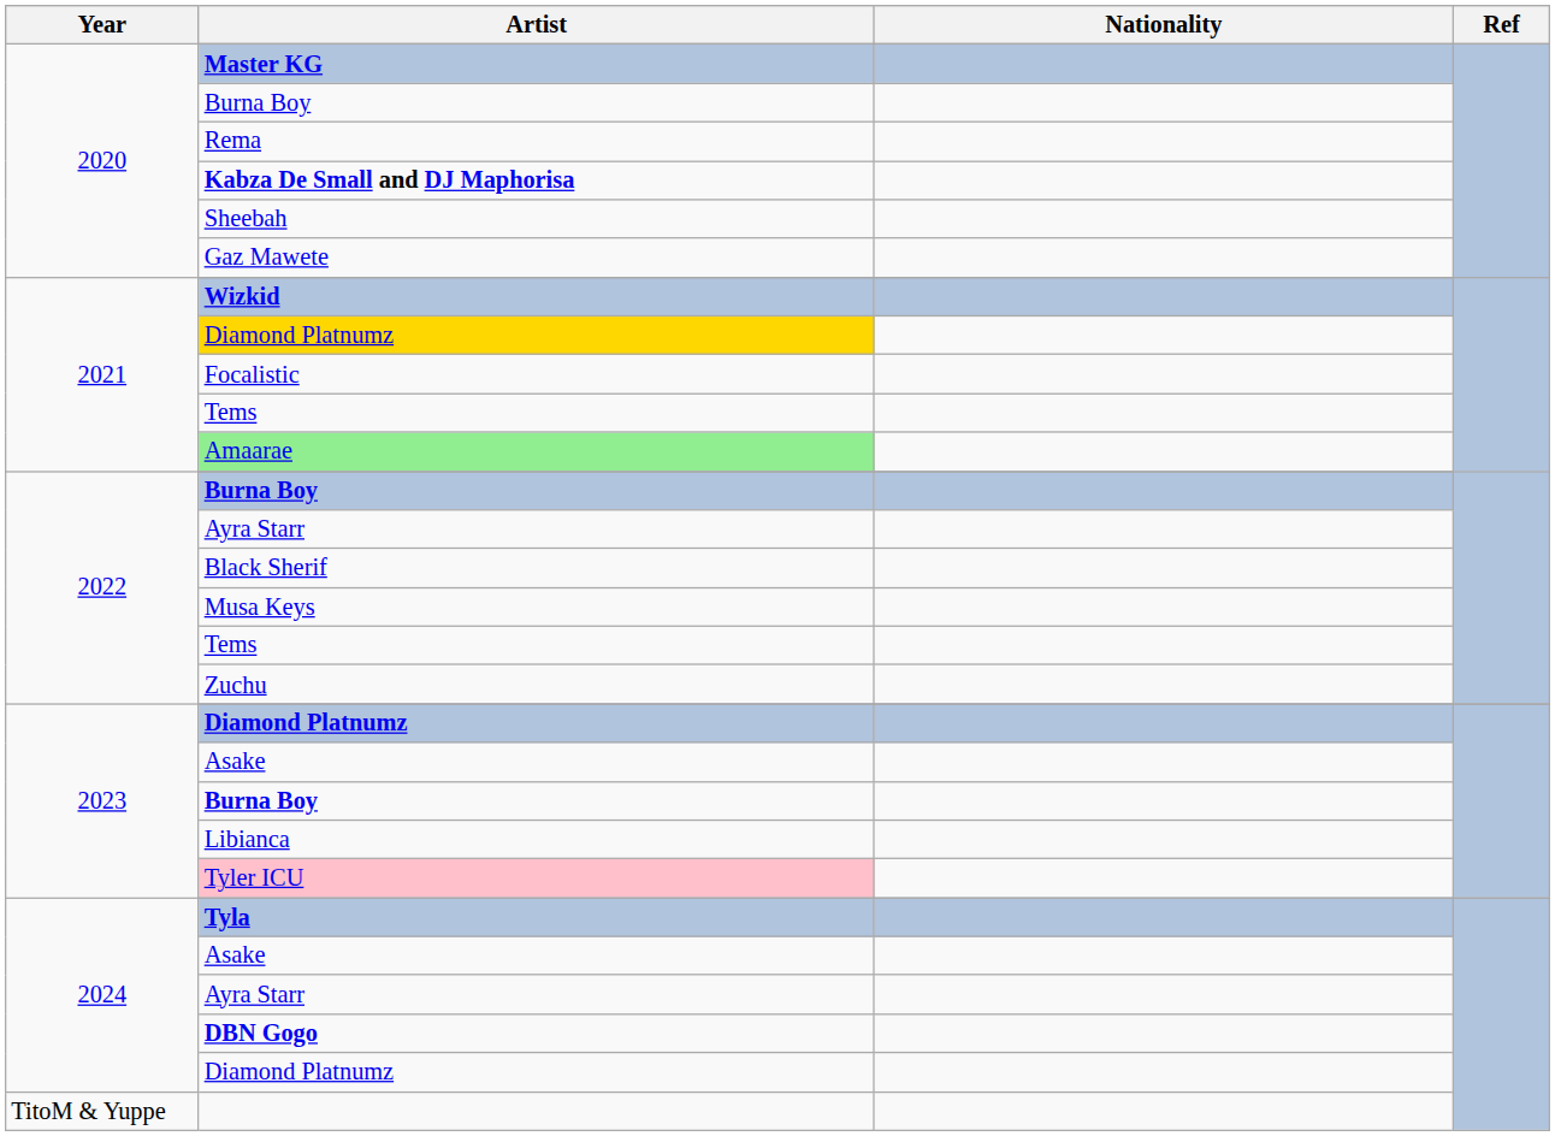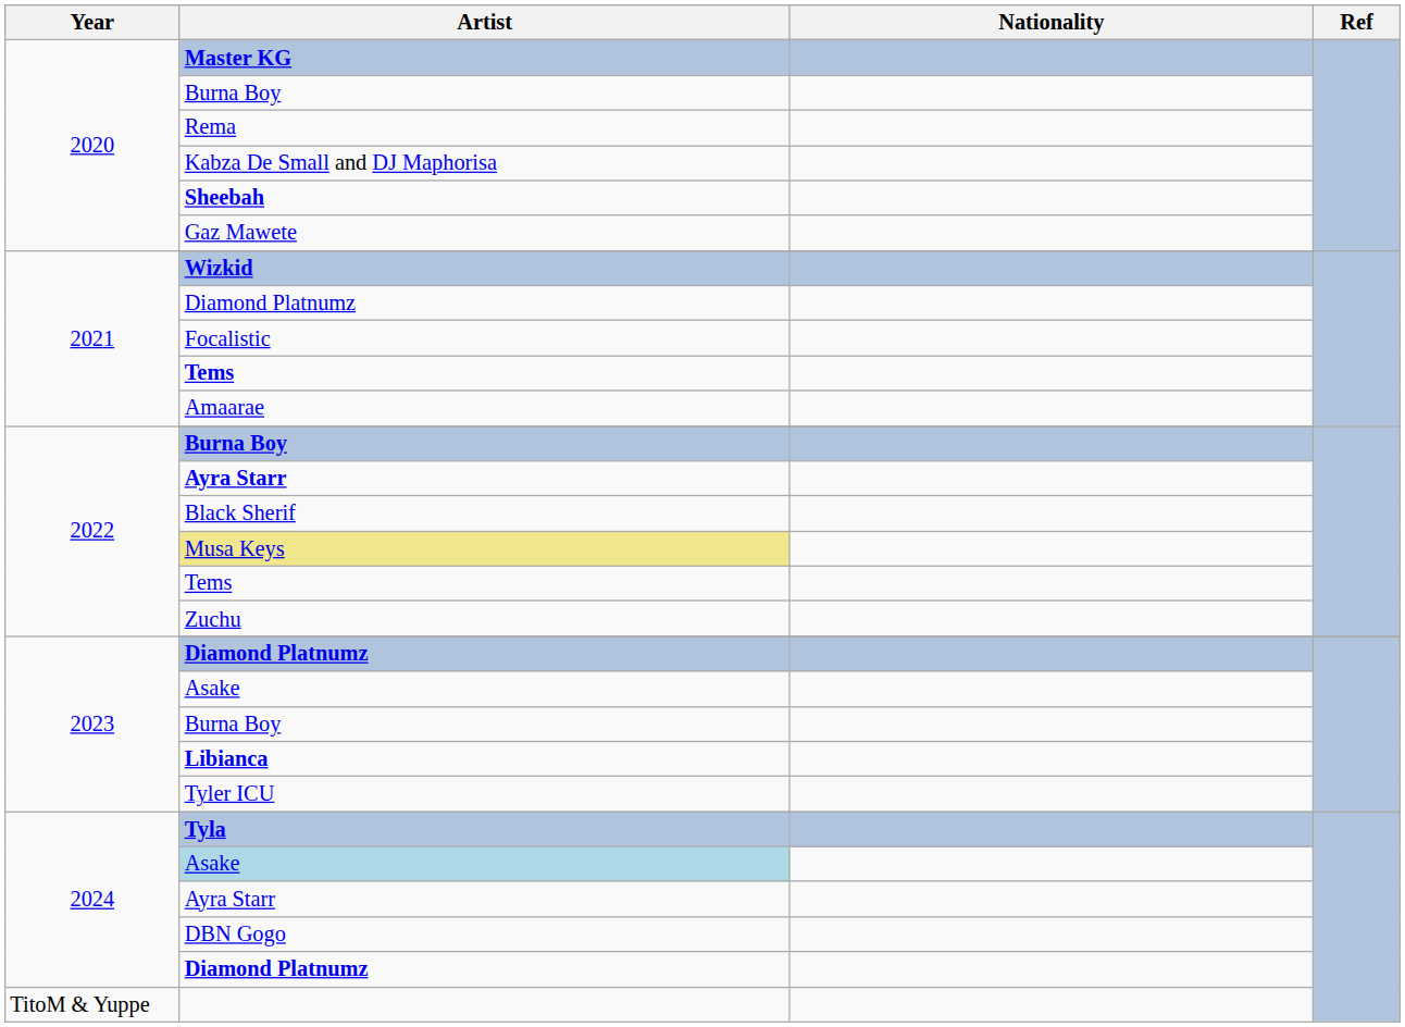Kabza De Small and DJ Maphorisa | Artist: bold -> normal
Sheebah | Artist: normal -> bold
2021 / Diamond Platnumz | Artist: gold background -> no background
2021 / Tems | Artist: normal -> bold
Amaarae | Artist: lightgreen background -> no background
2022 / Ayra Starr | Artist: normal -> bold
Musa Keys | Artist: no background -> khaki background
2023 / Burna Boy | Artist: bold -> normal
Libianca | Artist: normal -> bold
Tyler ICU | Artist: pink background -> no background
2024 / Asake | Artist: no background -> lightblue background
DBN Gogo | Artist: bold -> normal
2024 / Diamond Platnumz | Artist: normal -> bold
